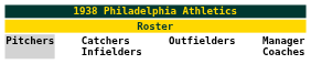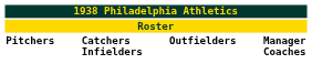Pitchers | column 1: lightgrey background -> no background
